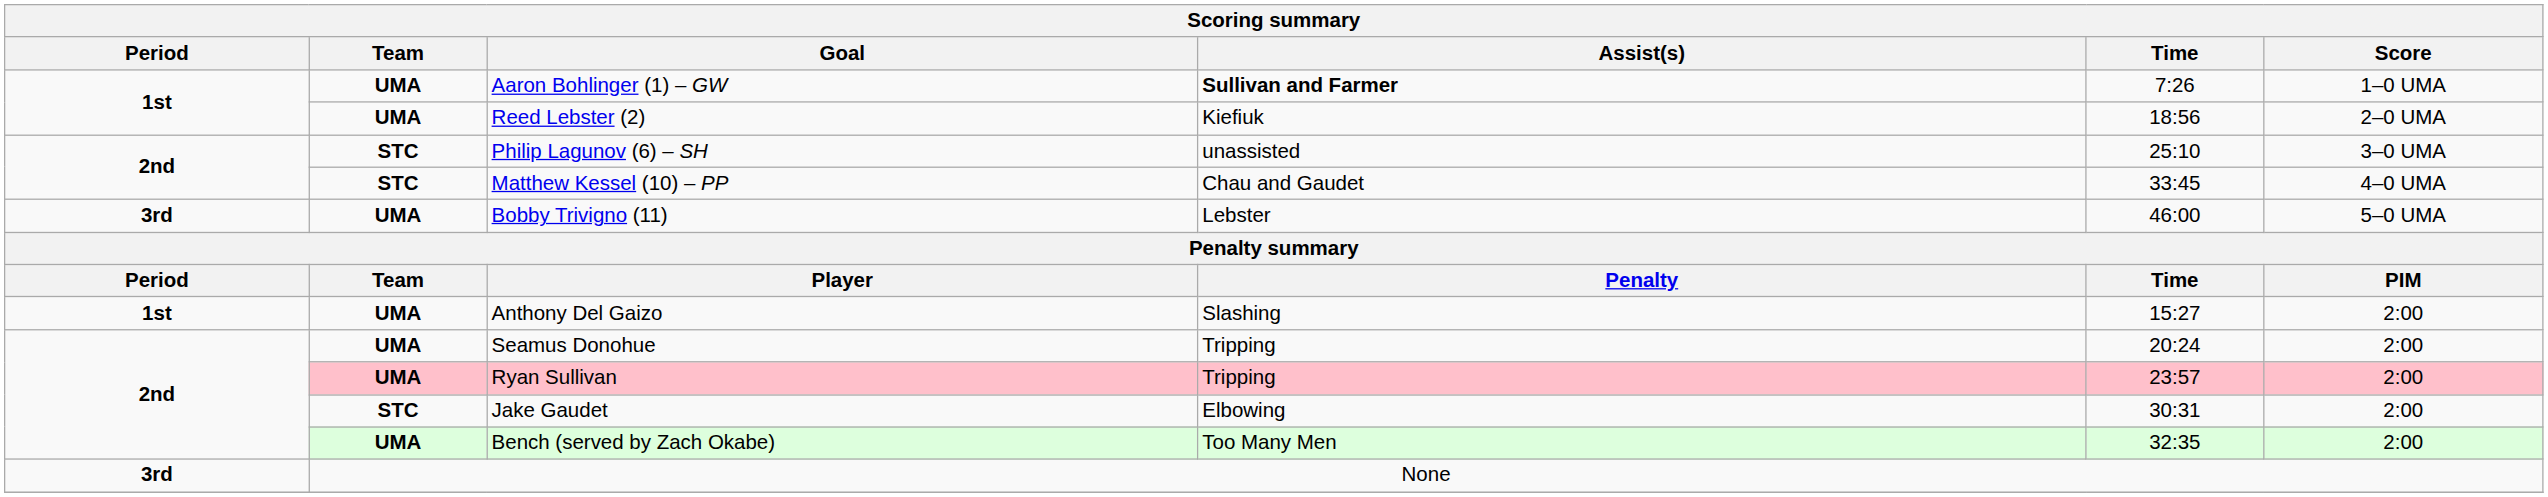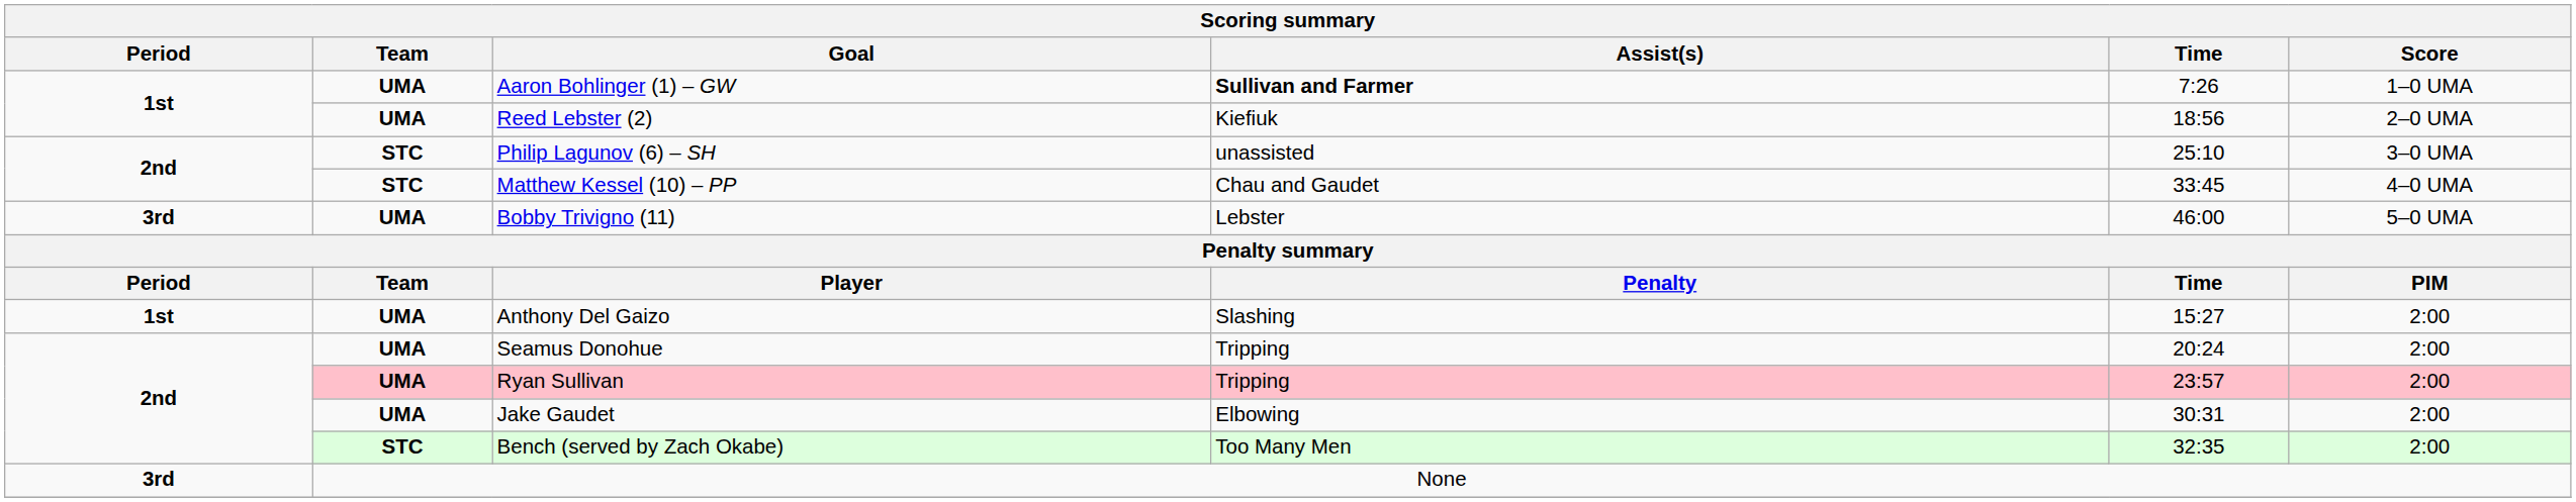Jake Gaudet | Team: STC -> UMA
Bench (served by Zach Okabe) | Team: UMA -> STC
